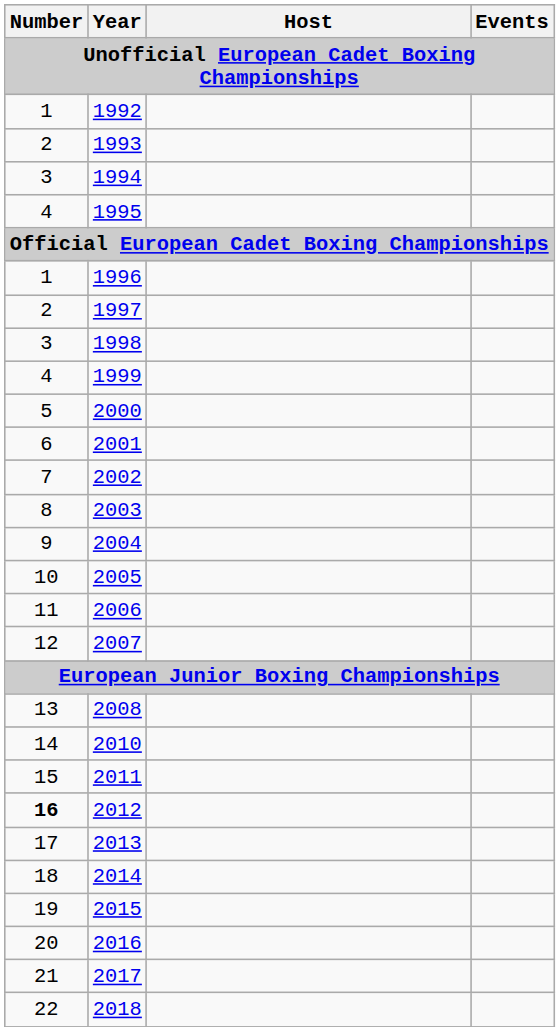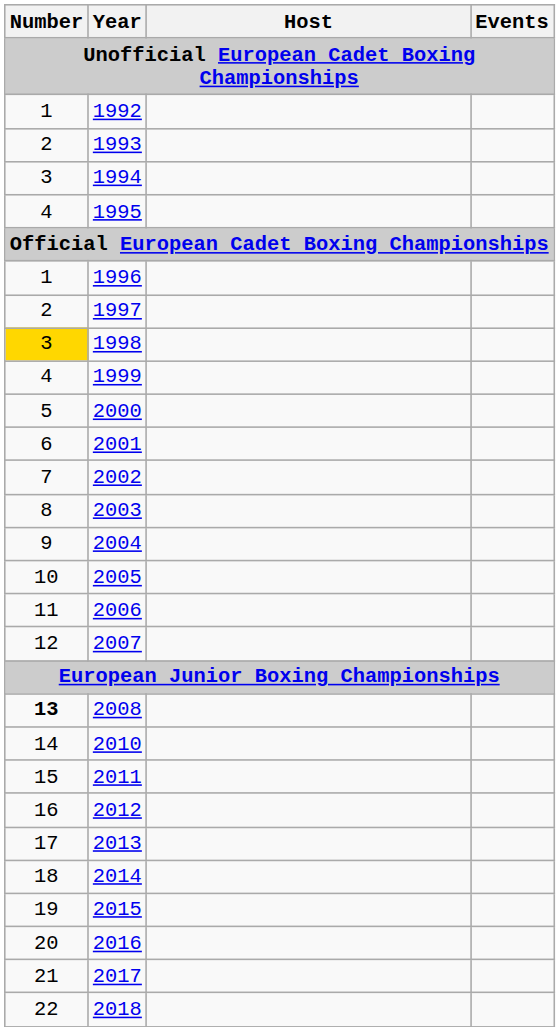1998 | Number: no background -> gold background
2008 | Number: normal -> bold
2012 | Number: bold -> normal
